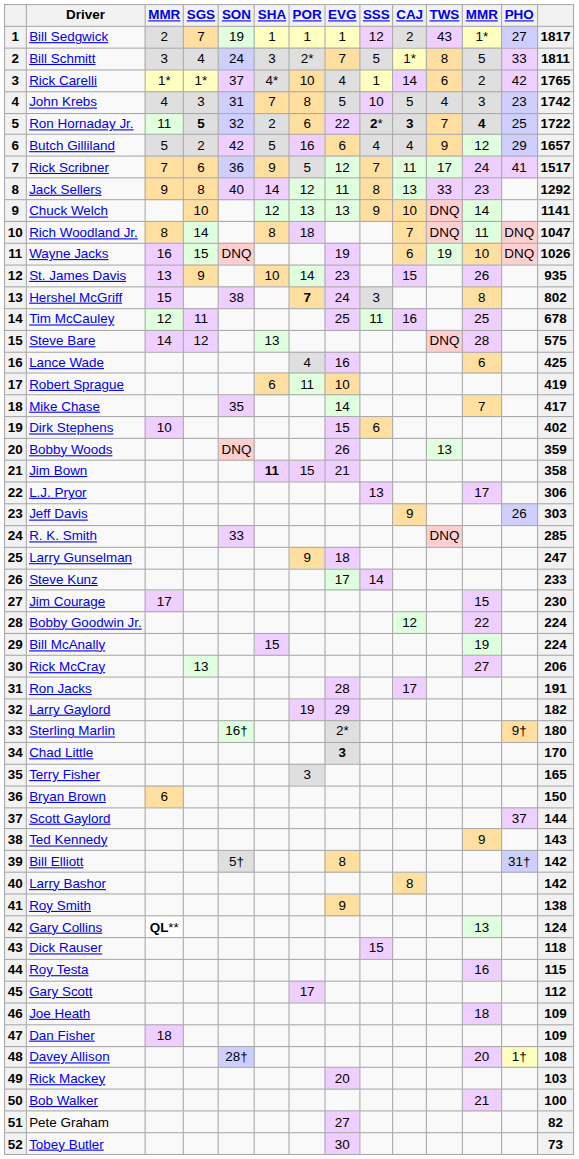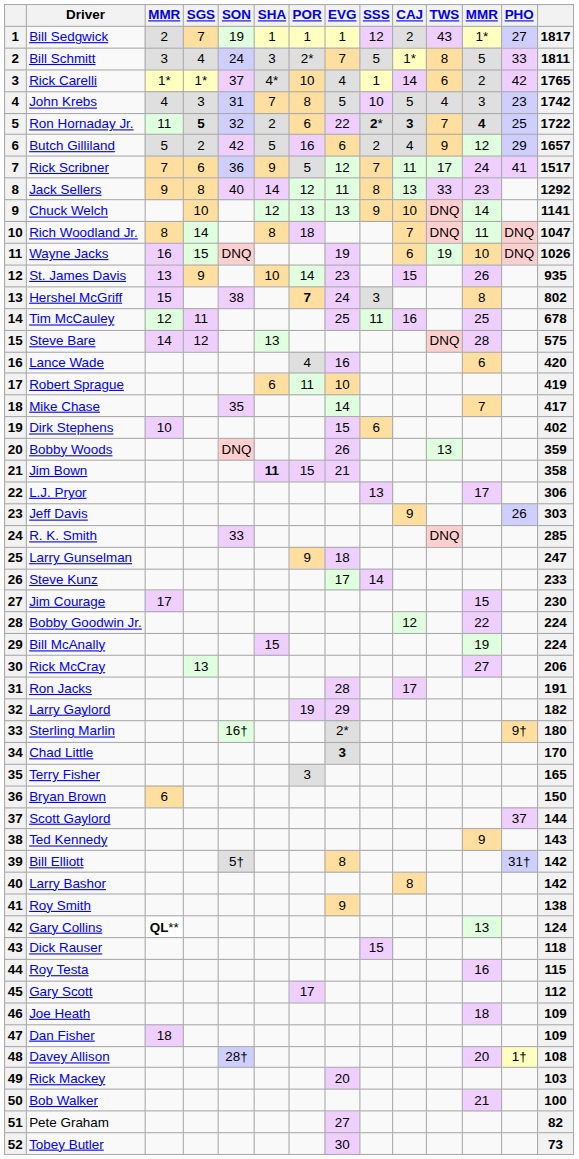Butch Gilliland | SSS: 4 -> 2
Lance Wade | column 14: 425 -> 420
